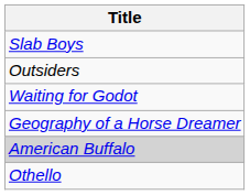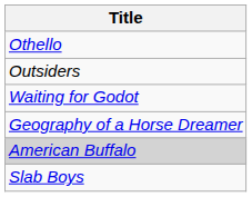row 2 | column 1: Slab Boys -> Othello
row 7 | column 1: Othello -> Slab Boys
